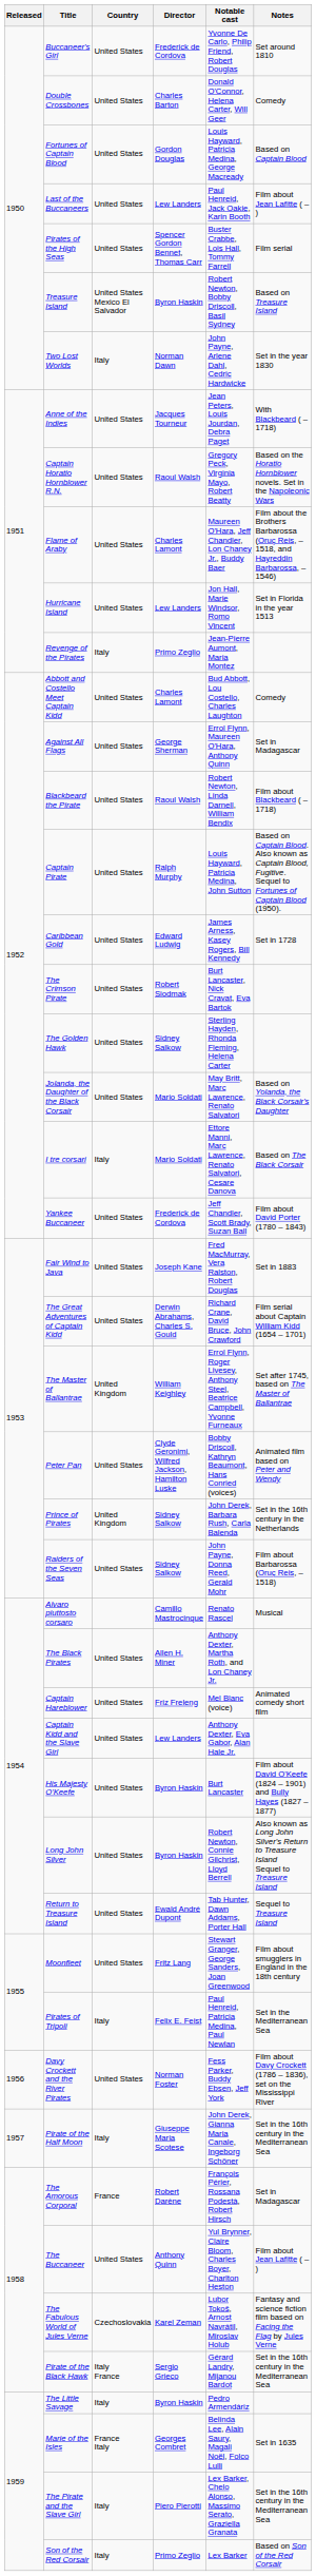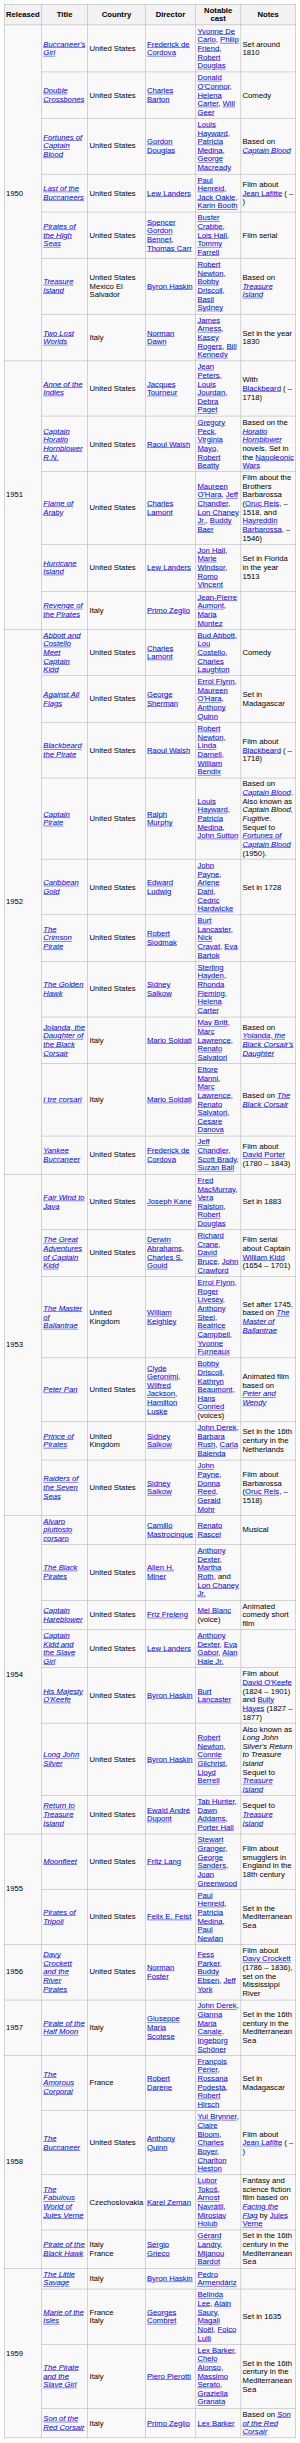Two Lost Worlds | Notable cast: John Payne, Arlene Dahl, Cedric Hardwicke -> James Arness, Kasey Rogers, Bill Kennedy
Caribbean Gold | Notable cast: James Arness, Kasey Rogers, Bill Kennedy -> John Payne, Arlene Dahl, Cedric Hardwicke
Jolanda, the Daughter of the Black Corsair | Country: United States -> Italy
Pirates of Tripoli | Country: Italy -> United States
